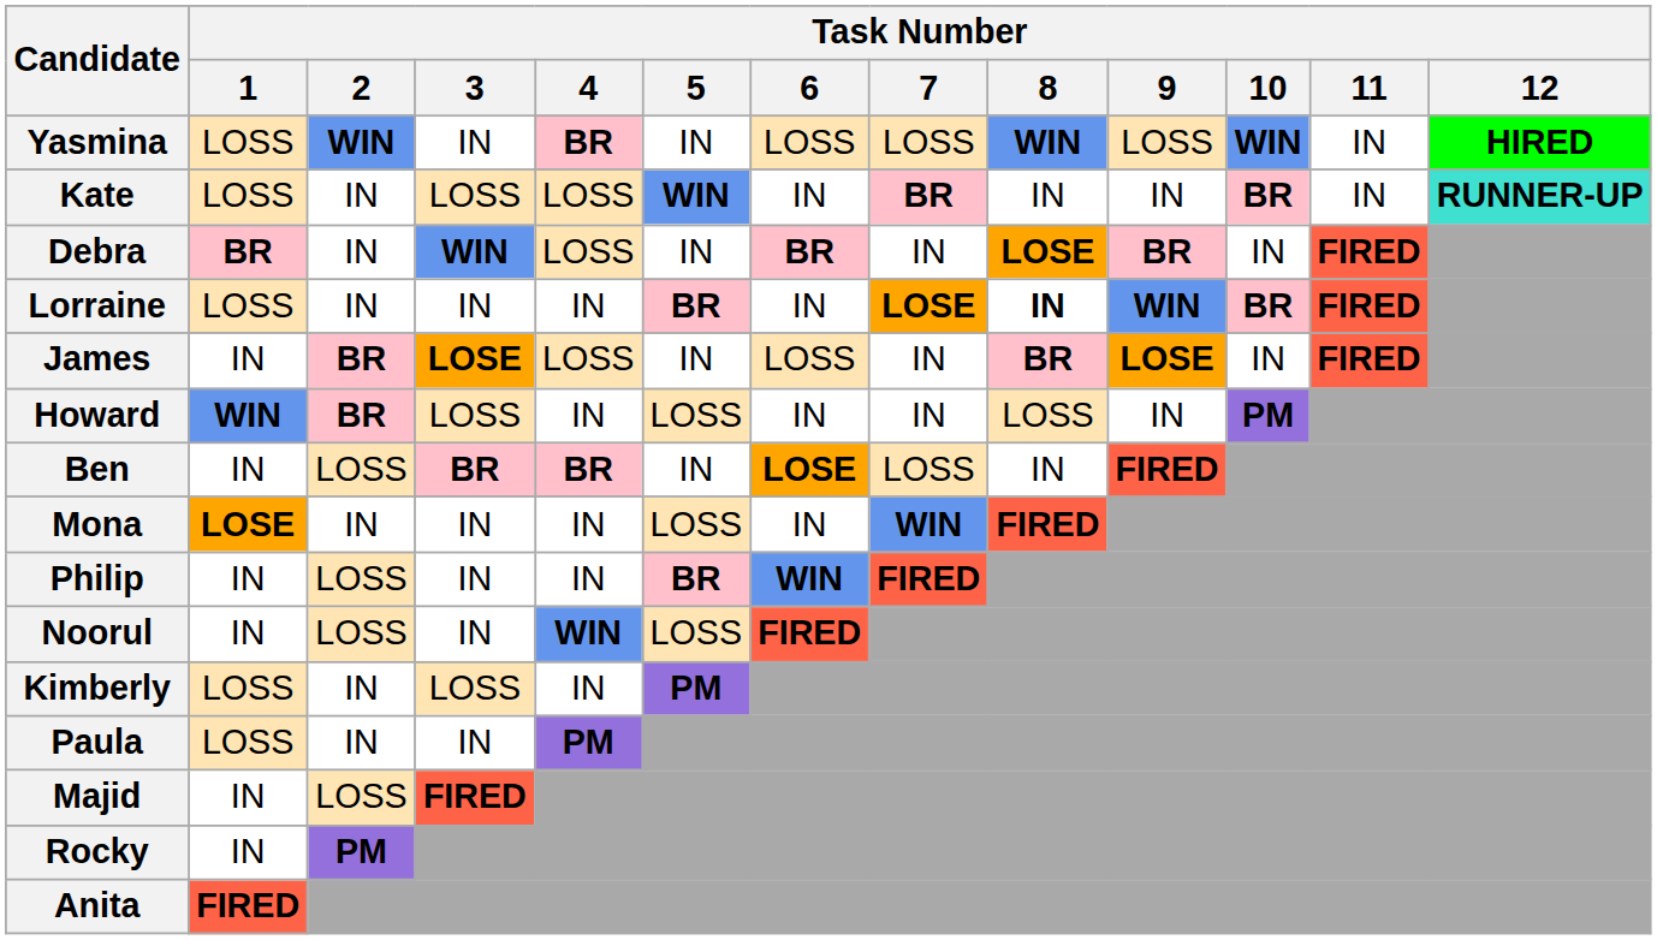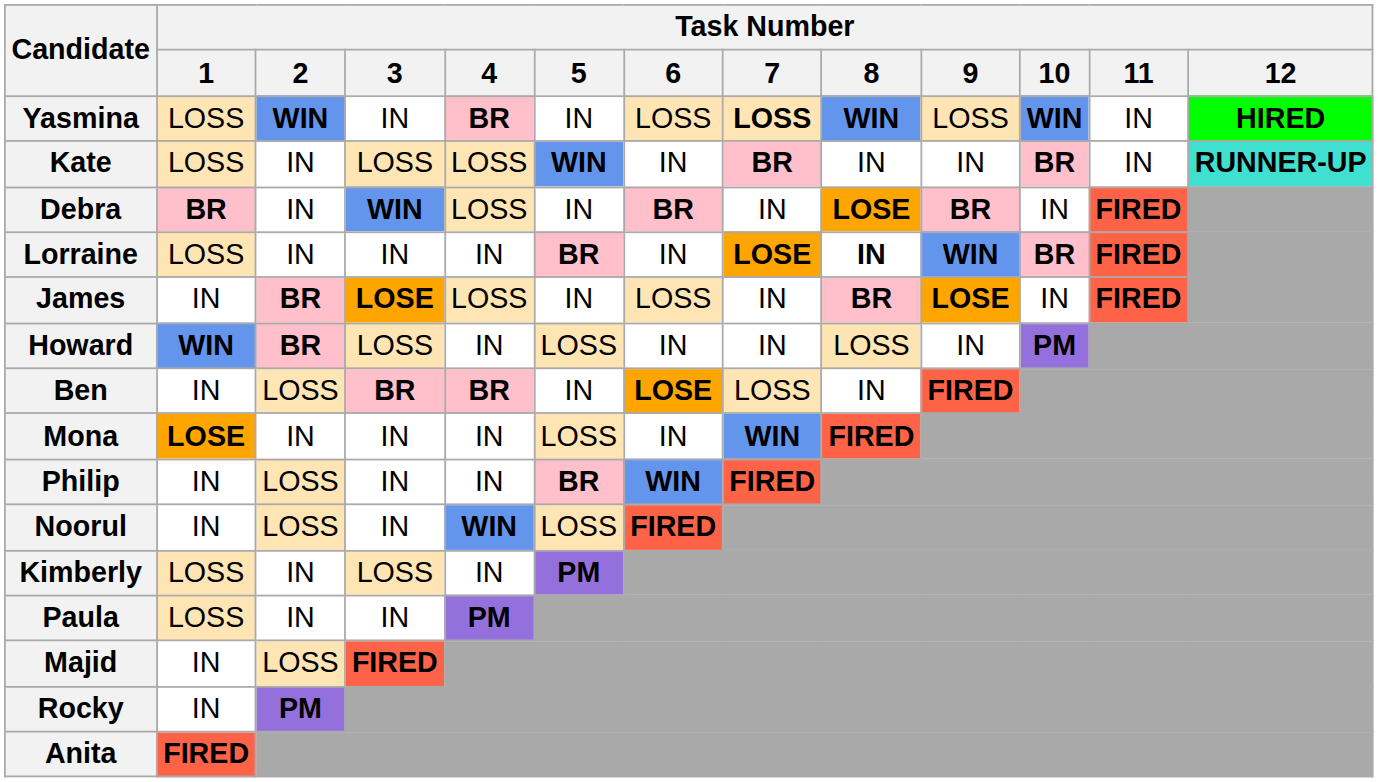Yasmina | Task Number / 7: normal -> bold
